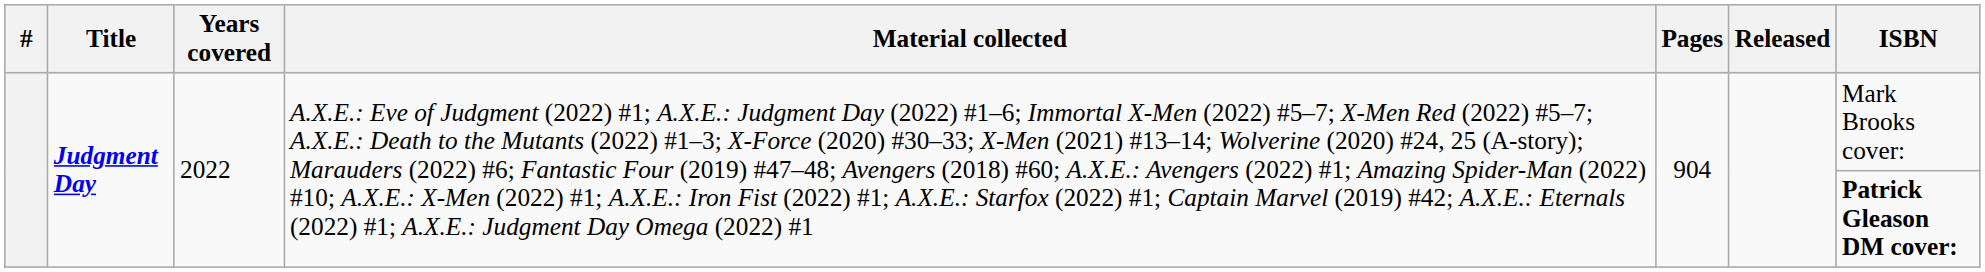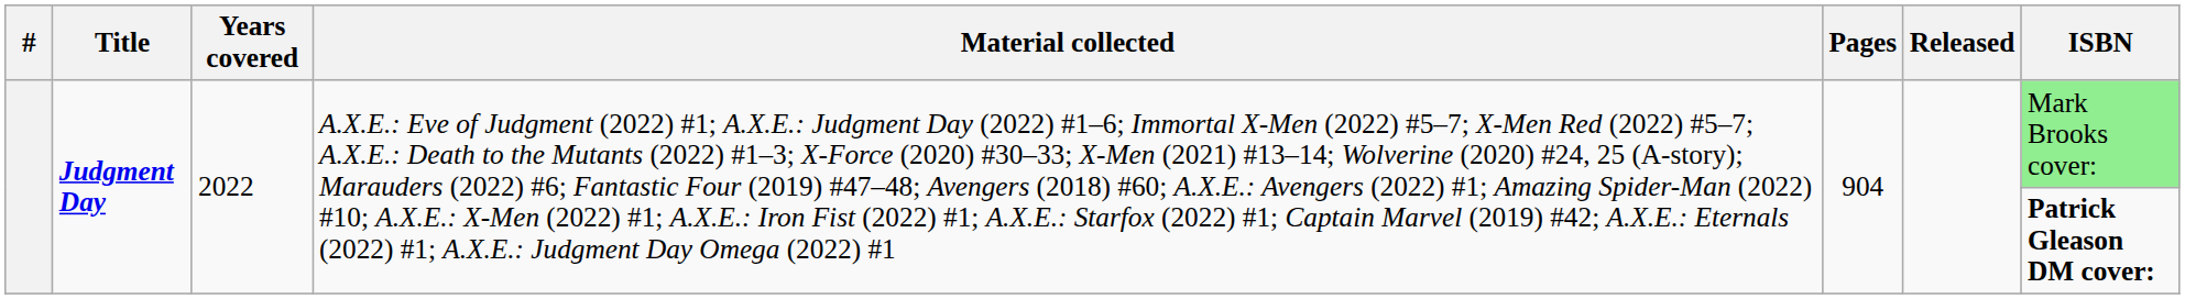row 2 | ISBN: no background -> lightgreen background
